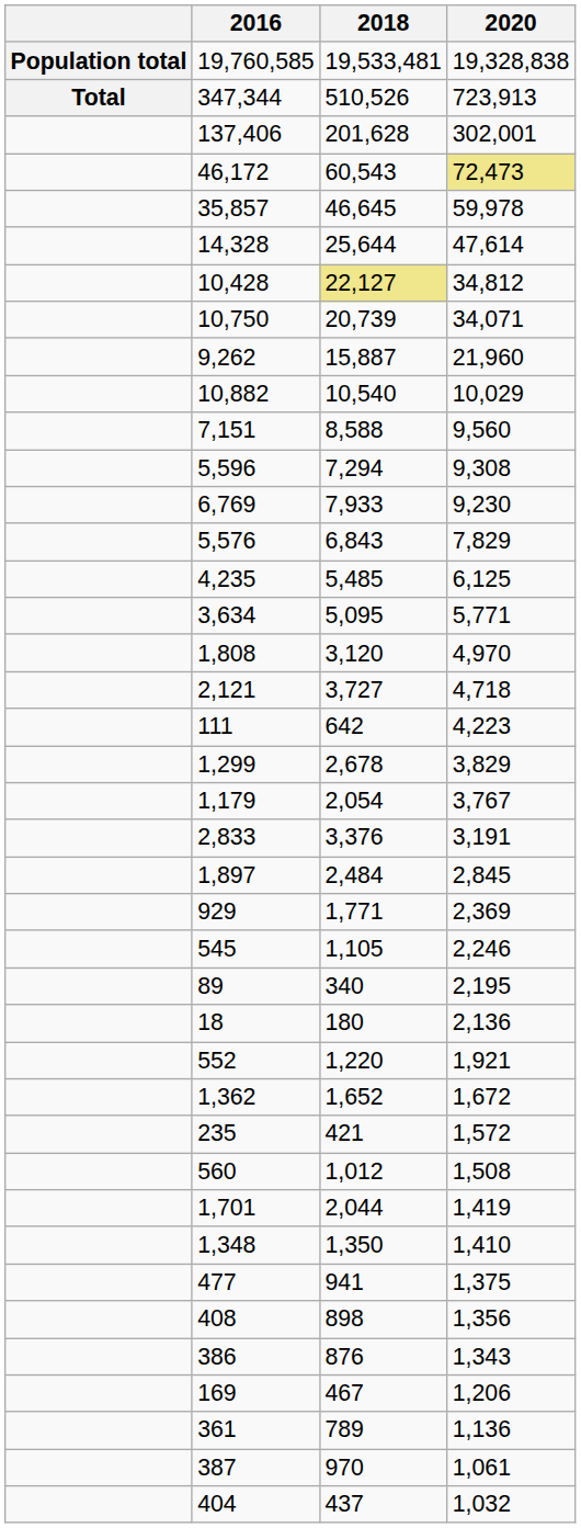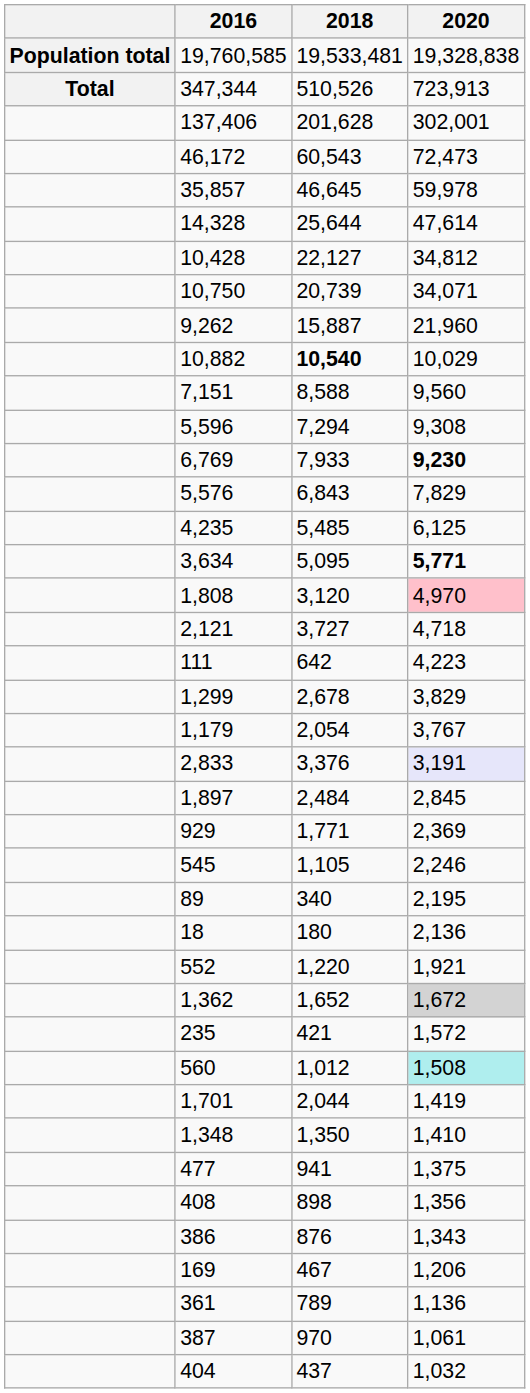46,172 | 2020: khaki background -> no background
10,428 | 2018: khaki background -> no background
10,882 | 2018: normal -> bold
6,769 | 2020: normal -> bold
3,634 | 2020: normal -> bold
1,808 | 2020: no background -> pink background
2,833 | 2020: no background -> lavender background
1,362 | 2020: no background -> lightgrey background
560 | 2020: no background -> paleturquoise background
